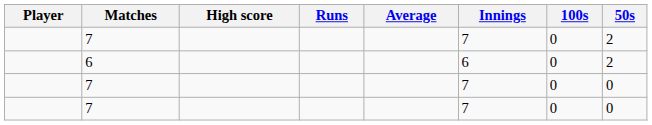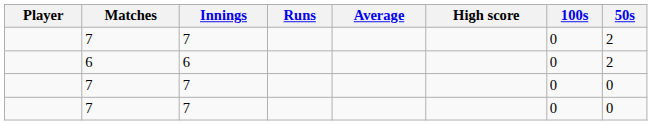columns swapped: Innings <-> High score
